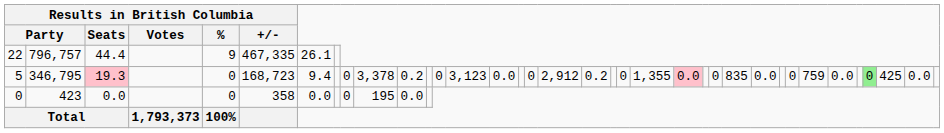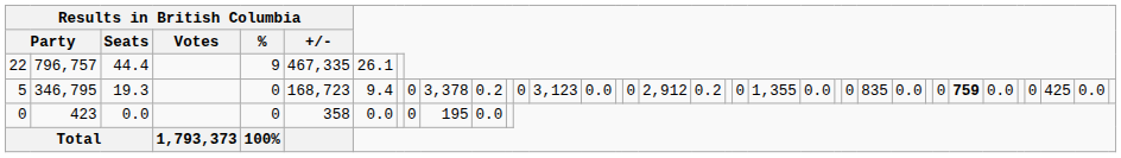5 | Results in British Columbia / Seats: pink background -> no background
5 | column 23: pink background -> no background
5 | column 30: normal -> bold
5 | column 33: lightgreen background -> no background
